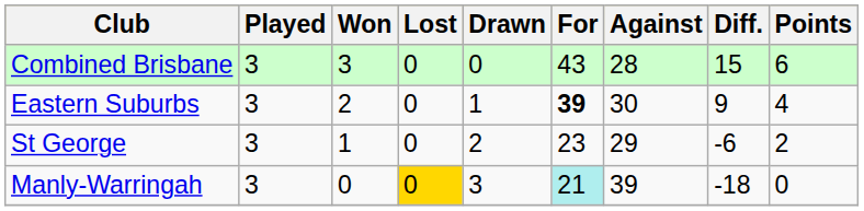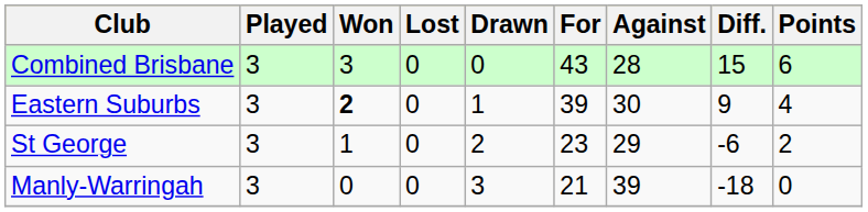Eastern Suburbs | Won: normal -> bold
Eastern Suburbs | For: bold -> normal
Manly-Warringah | Lost: gold background -> no background
Manly-Warringah | For: paleturquoise background -> no background
